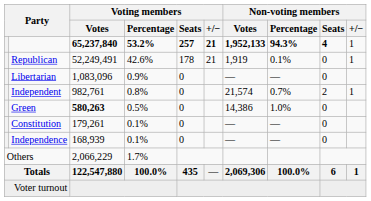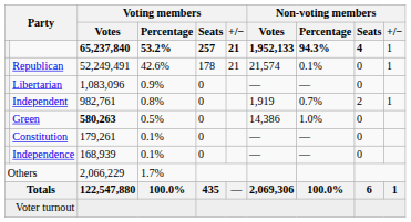Republican | Non-voting members / Votes: 1,919 -> 21,574
Independent | Non-voting members / Votes: 21,574 -> 1,919
